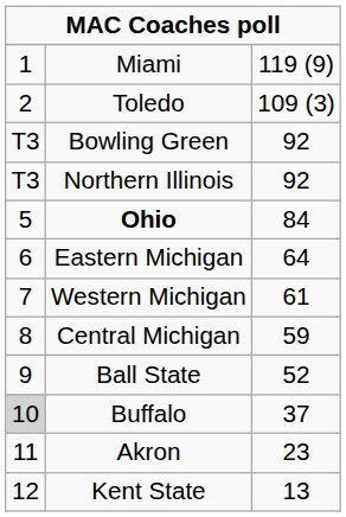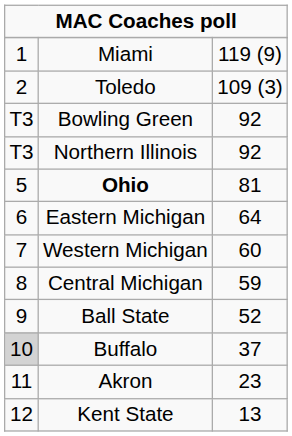Ohio | column 3: 84 -> 81
Western Michigan | column 3: 61 -> 60
